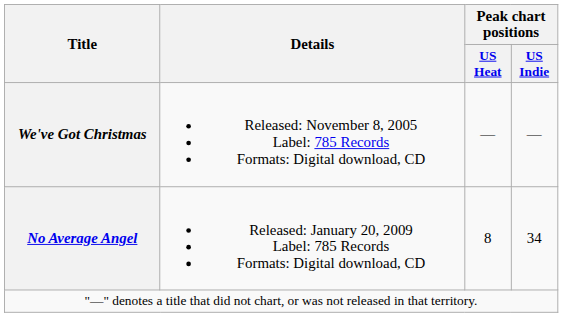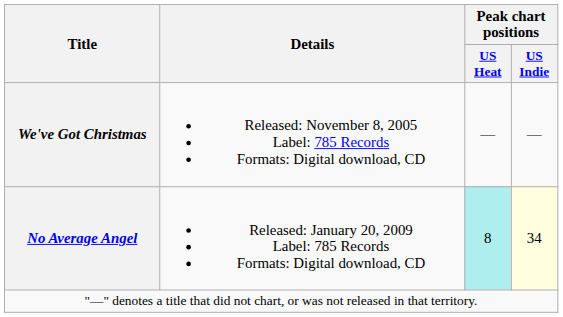No Average Angel | Peak chart positions / US Heat: no background -> paleturquoise background
No Average Angel | Peak chart positions / US Indie: no background -> lightyellow background
